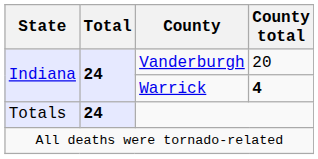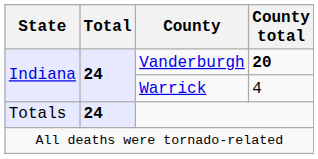Vanderburgh | County total: normal -> bold
Warrick | County total: bold -> normal
